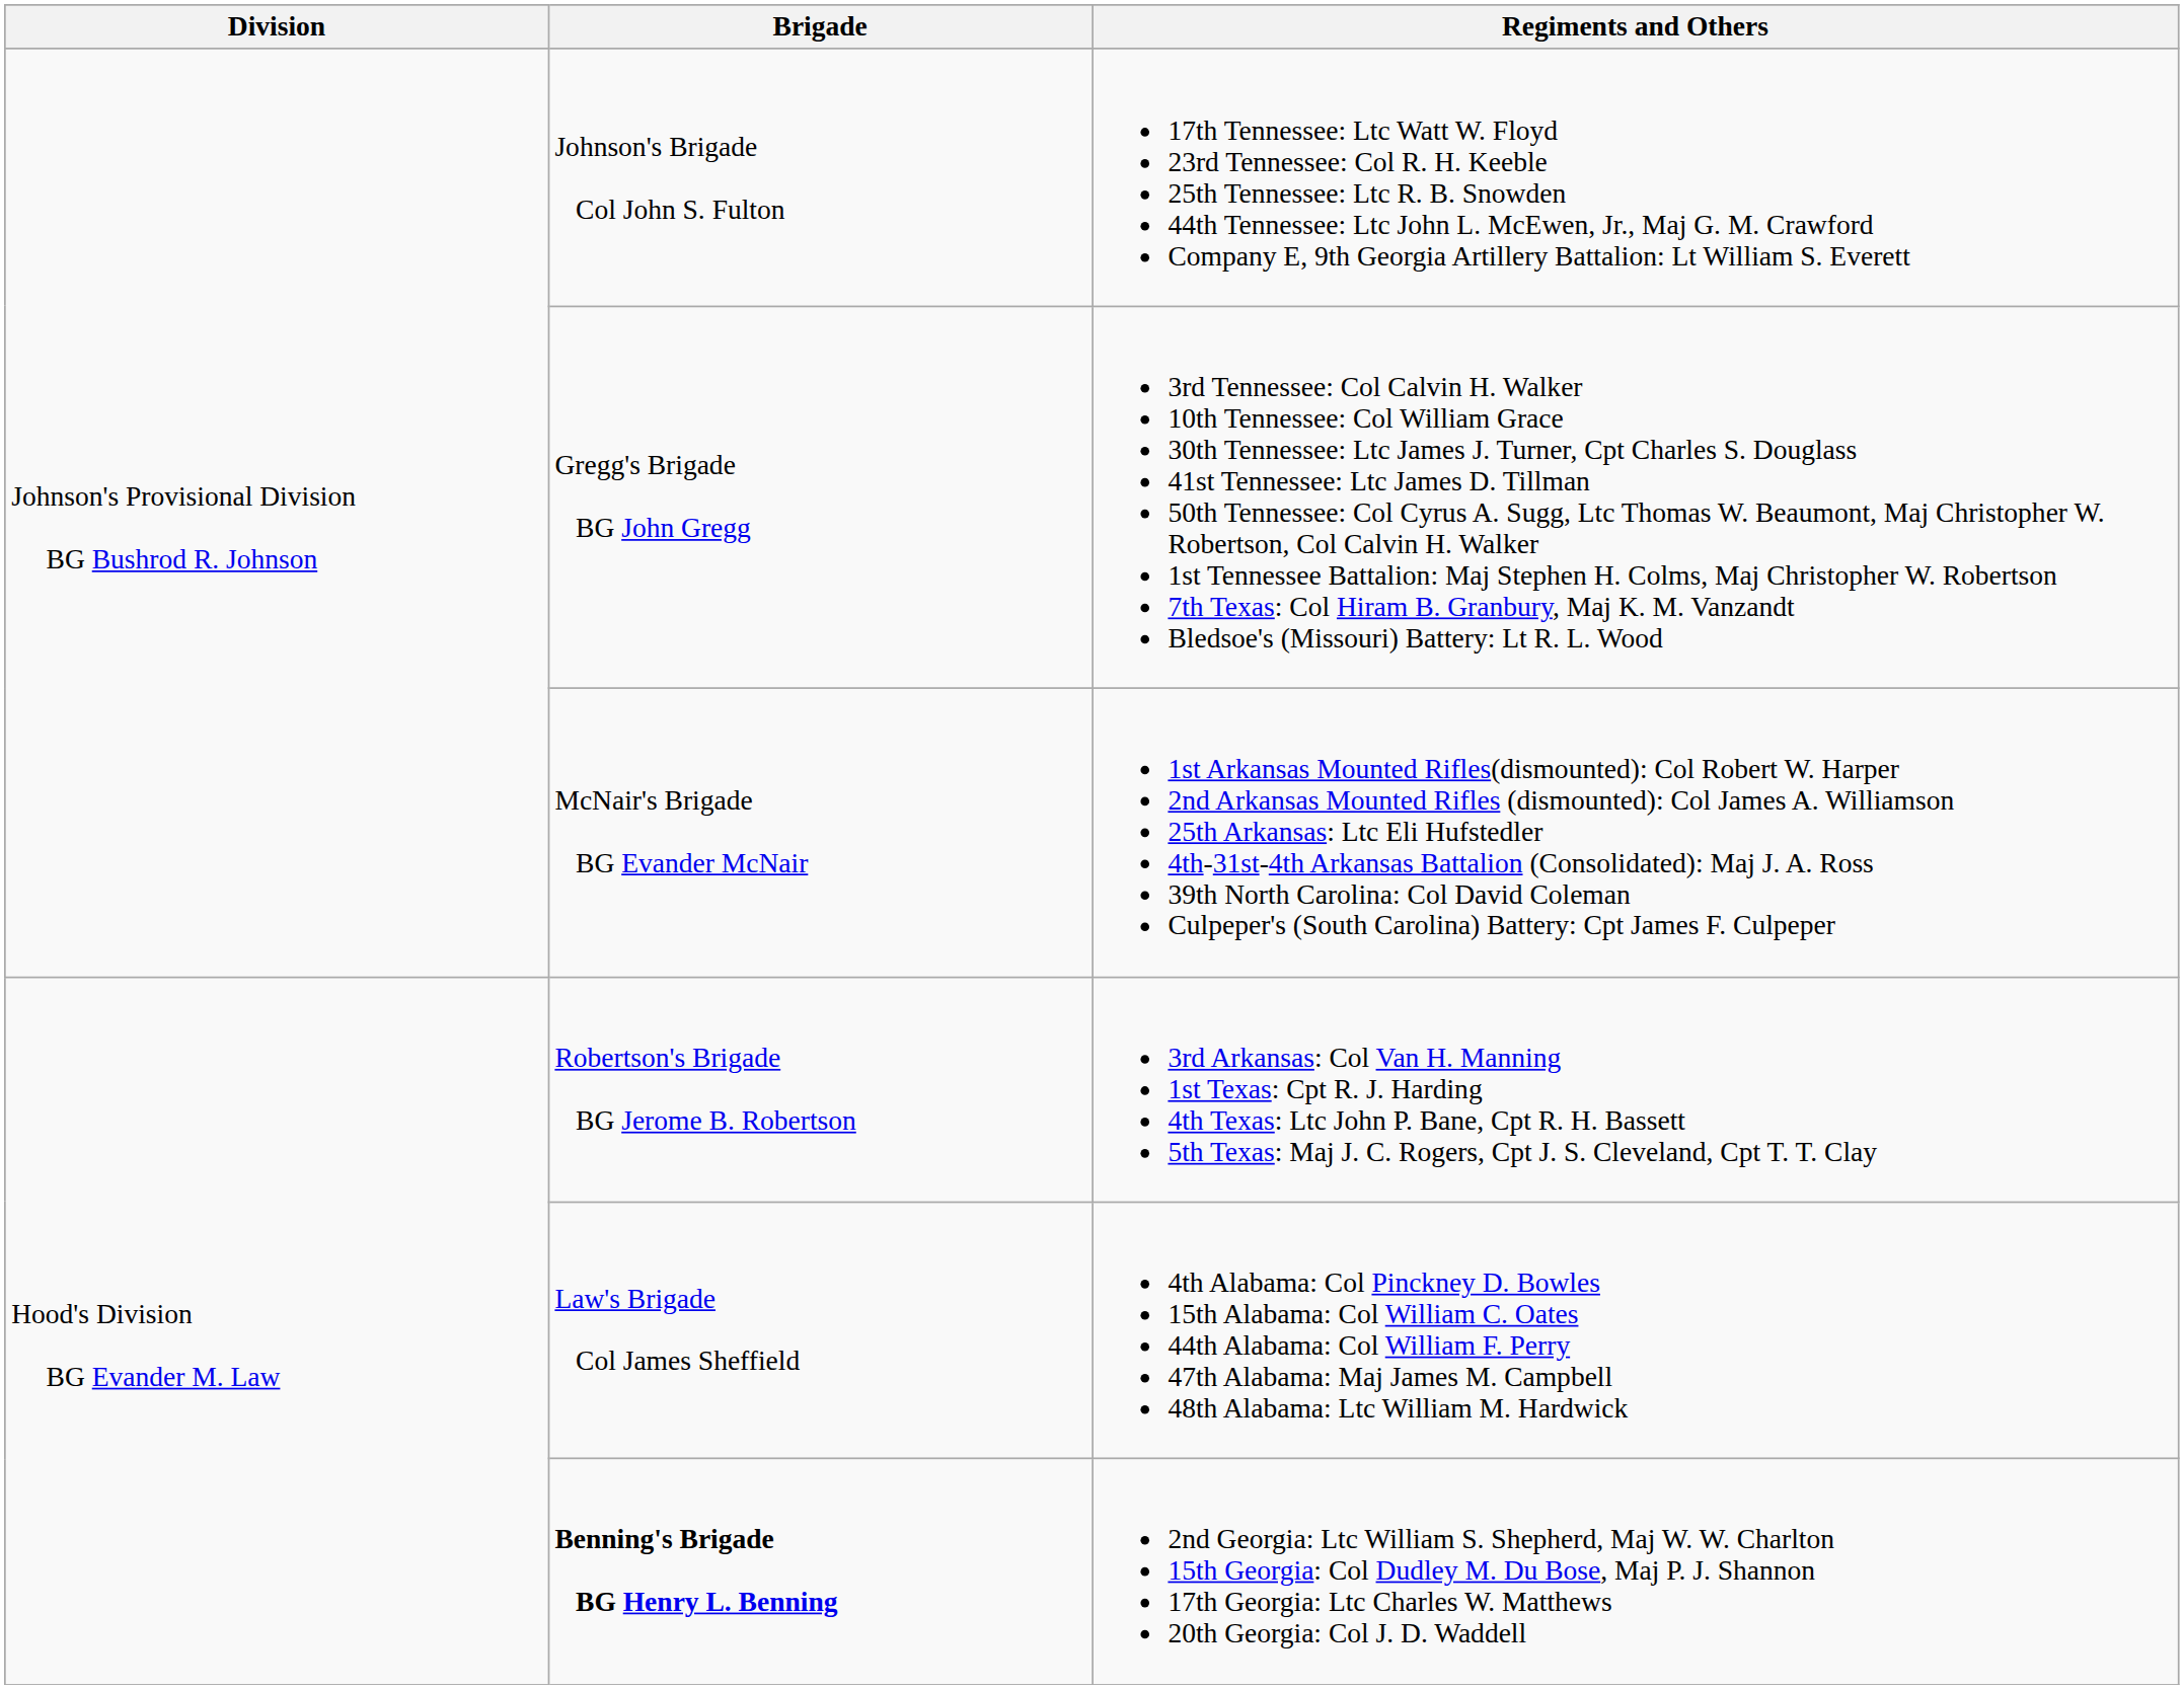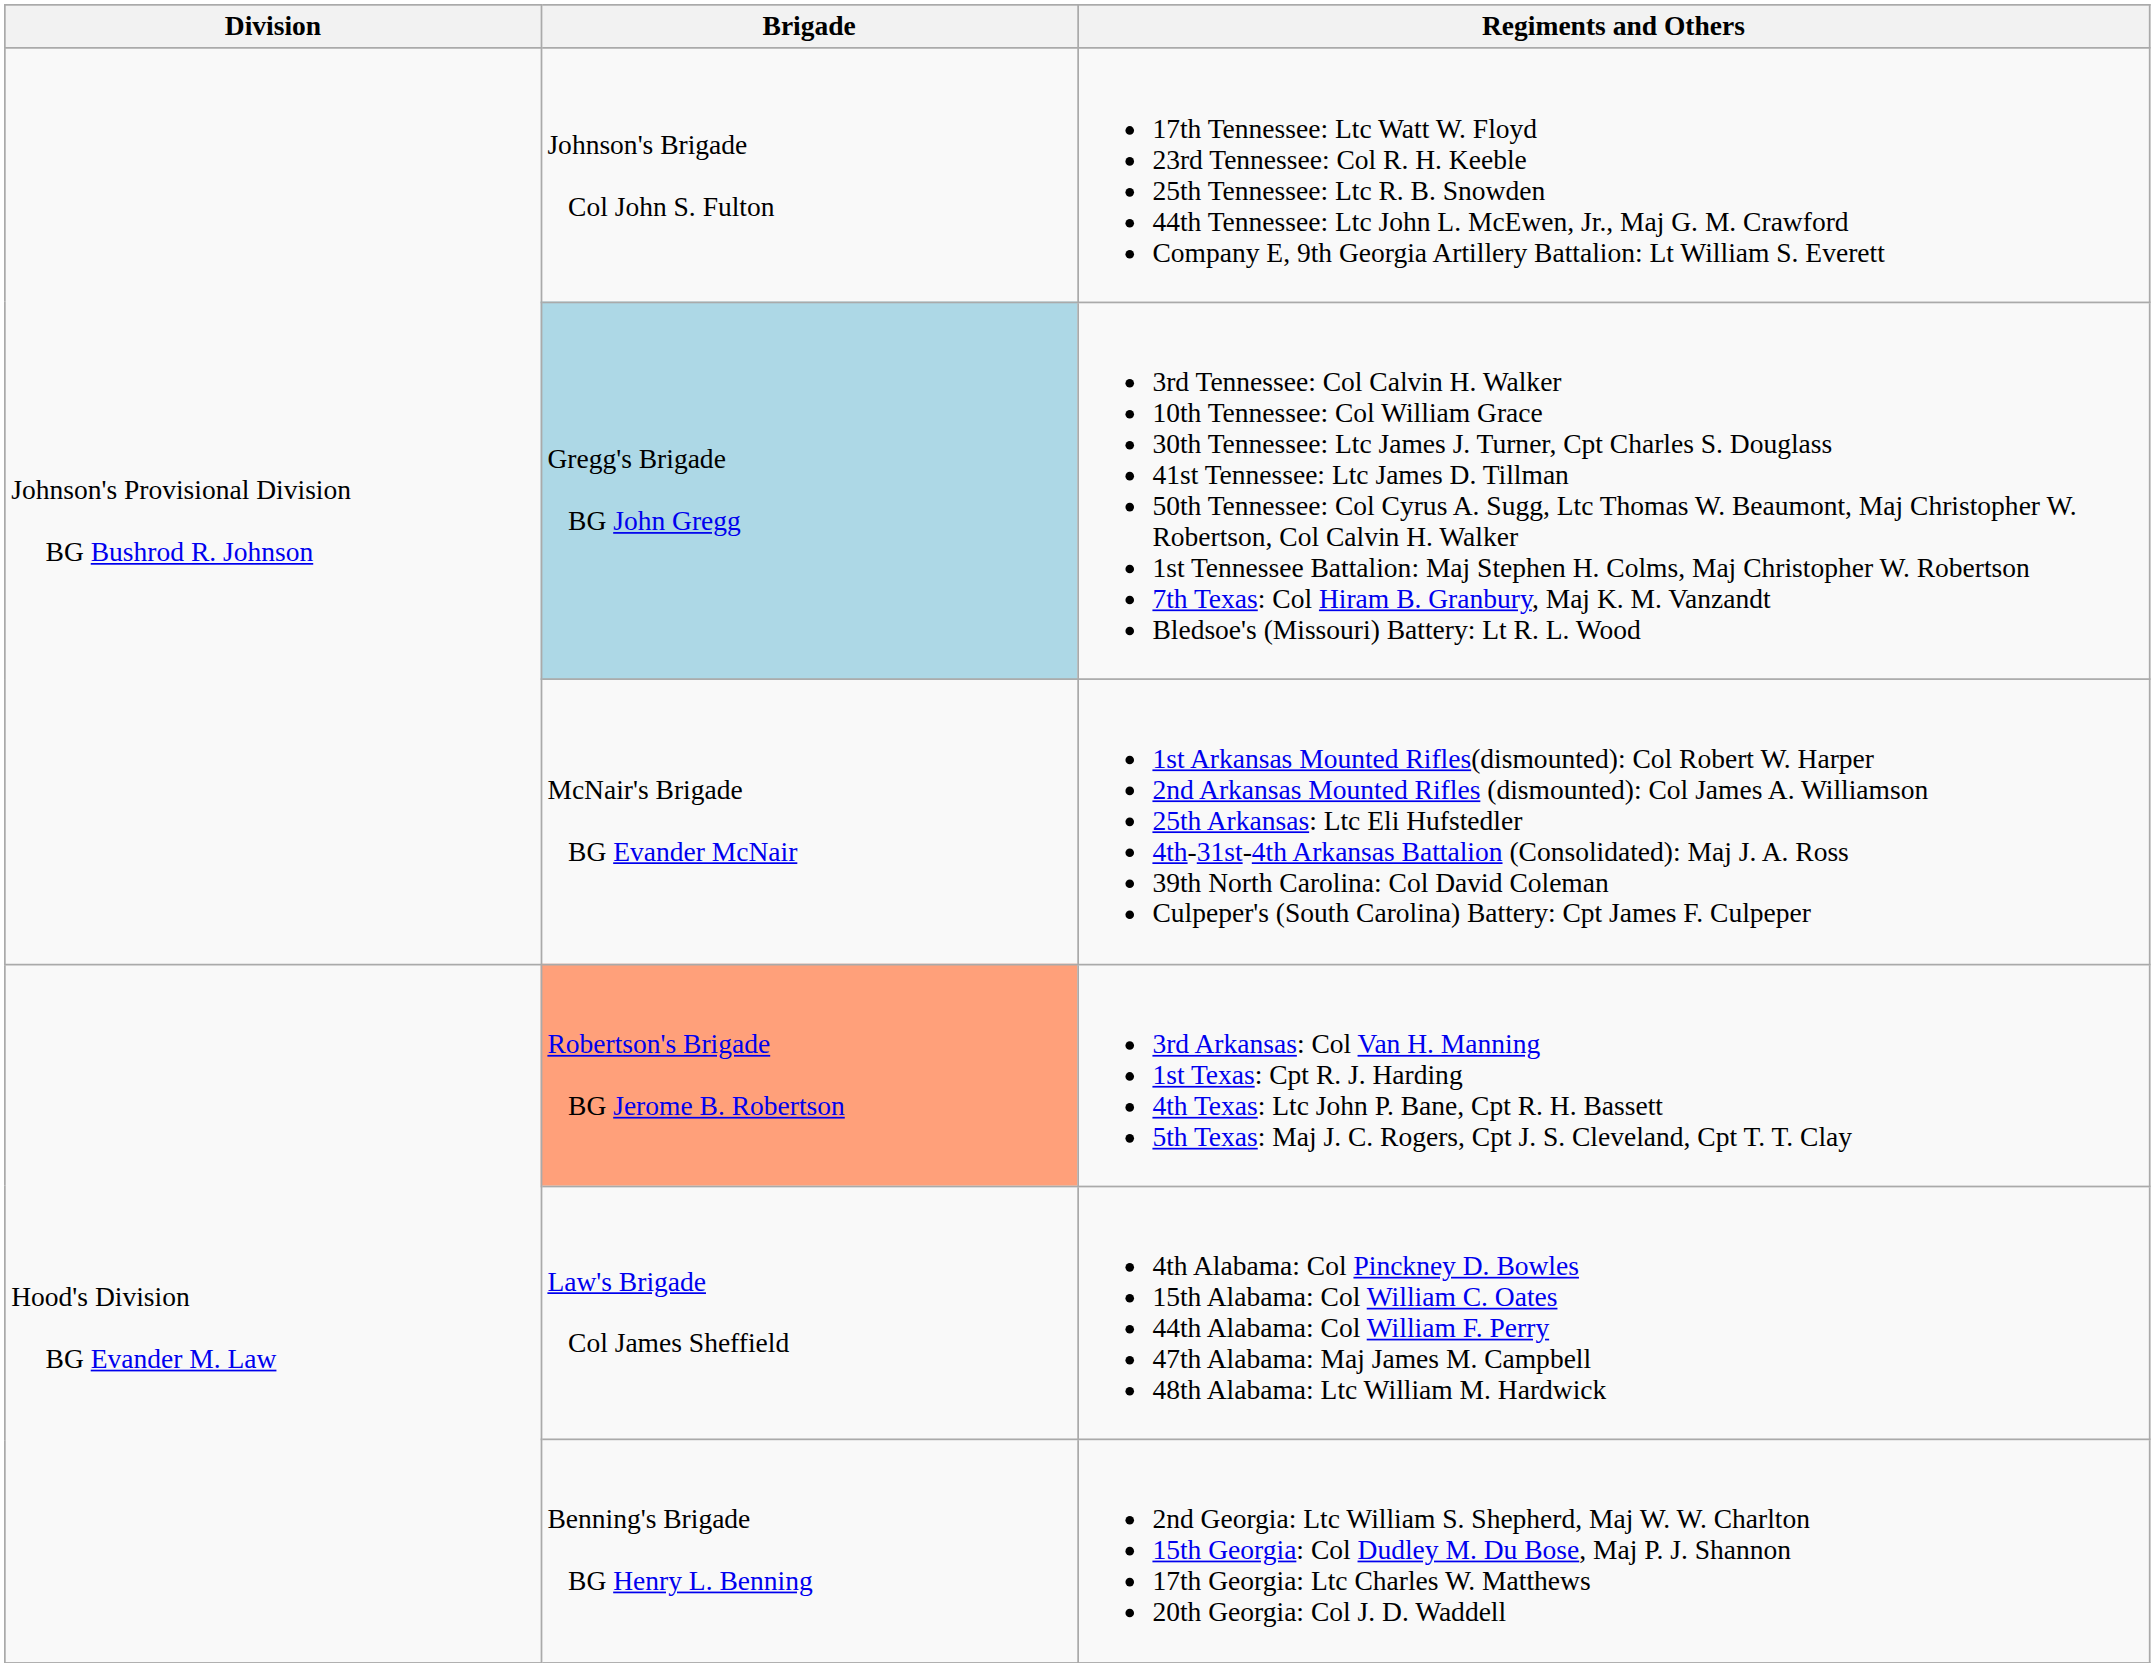Gregg's Brigade BG John Gregg | Brigade: no background -> lightblue background
Robertson's Brigade BG Jerome B. Robertson | Brigade: no background -> lightsalmon background
Benning's Brigade BG Henry L. Benning | Brigade: bold -> normal
